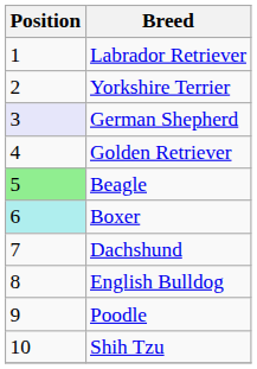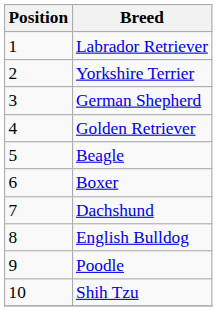German Shepherd | Position: lavender background -> no background
Beagle | Position: lightgreen background -> no background
Boxer | Position: paleturquoise background -> no background
